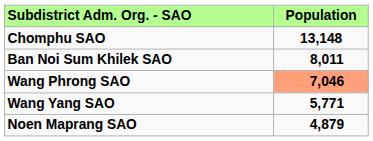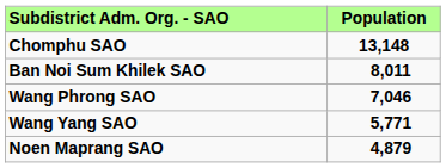Wang Phrong SAO | Population: lightsalmon background -> no background
